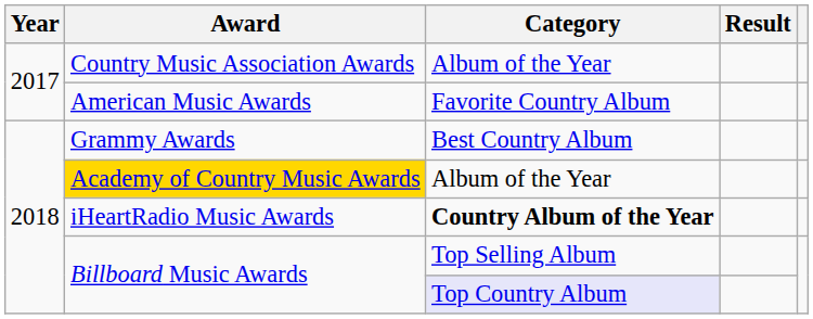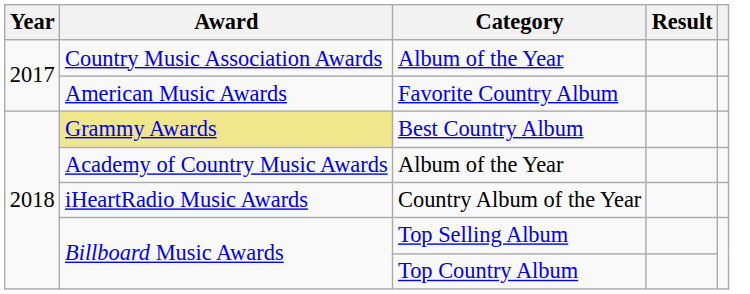Grammy Awards | Award: no background -> khaki background
Academy of Country Music Awards | Award: gold background -> no background
iHeartRadio Music Awards | Category: bold -> normal
Billboard Music Awards / Top Country Album | Category: lavender background -> no background
